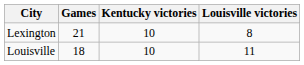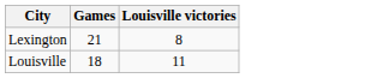- column: Kentucky victories | 10 | 10
